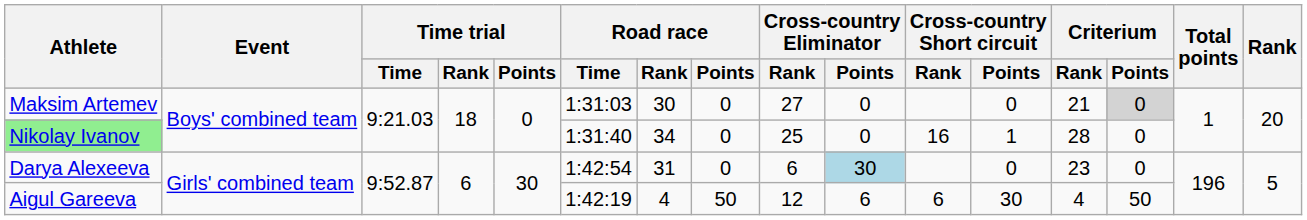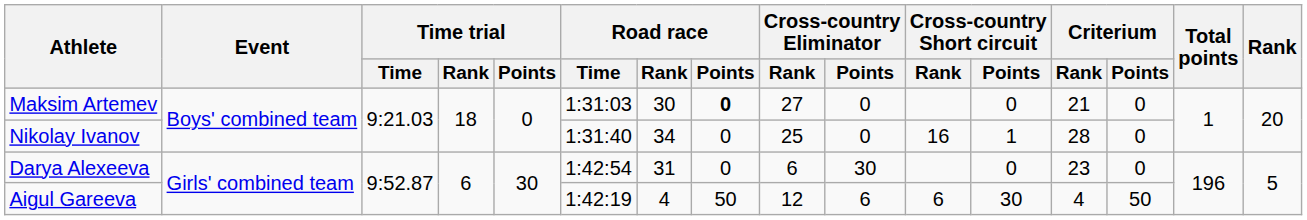row 3 | Road race / Points: normal -> bold
row 3 | Criterium / Points: lightgrey background -> no background
row 4 | Athlete: lightgreen background -> no background
row 5 | Cross-country Eliminator / Points: lightblue background -> no background
